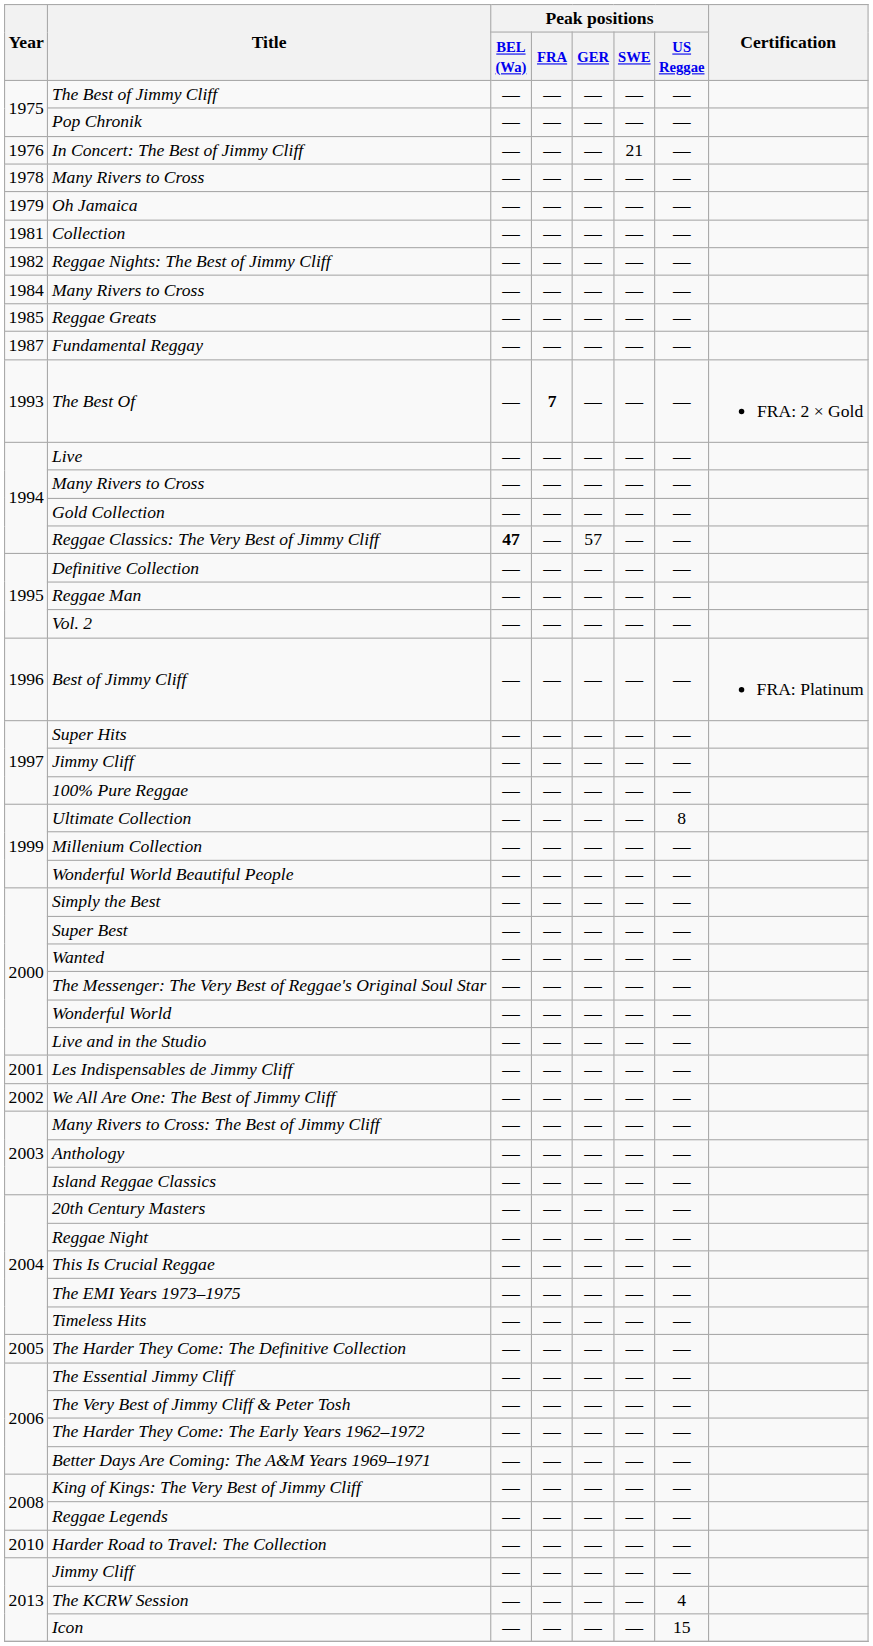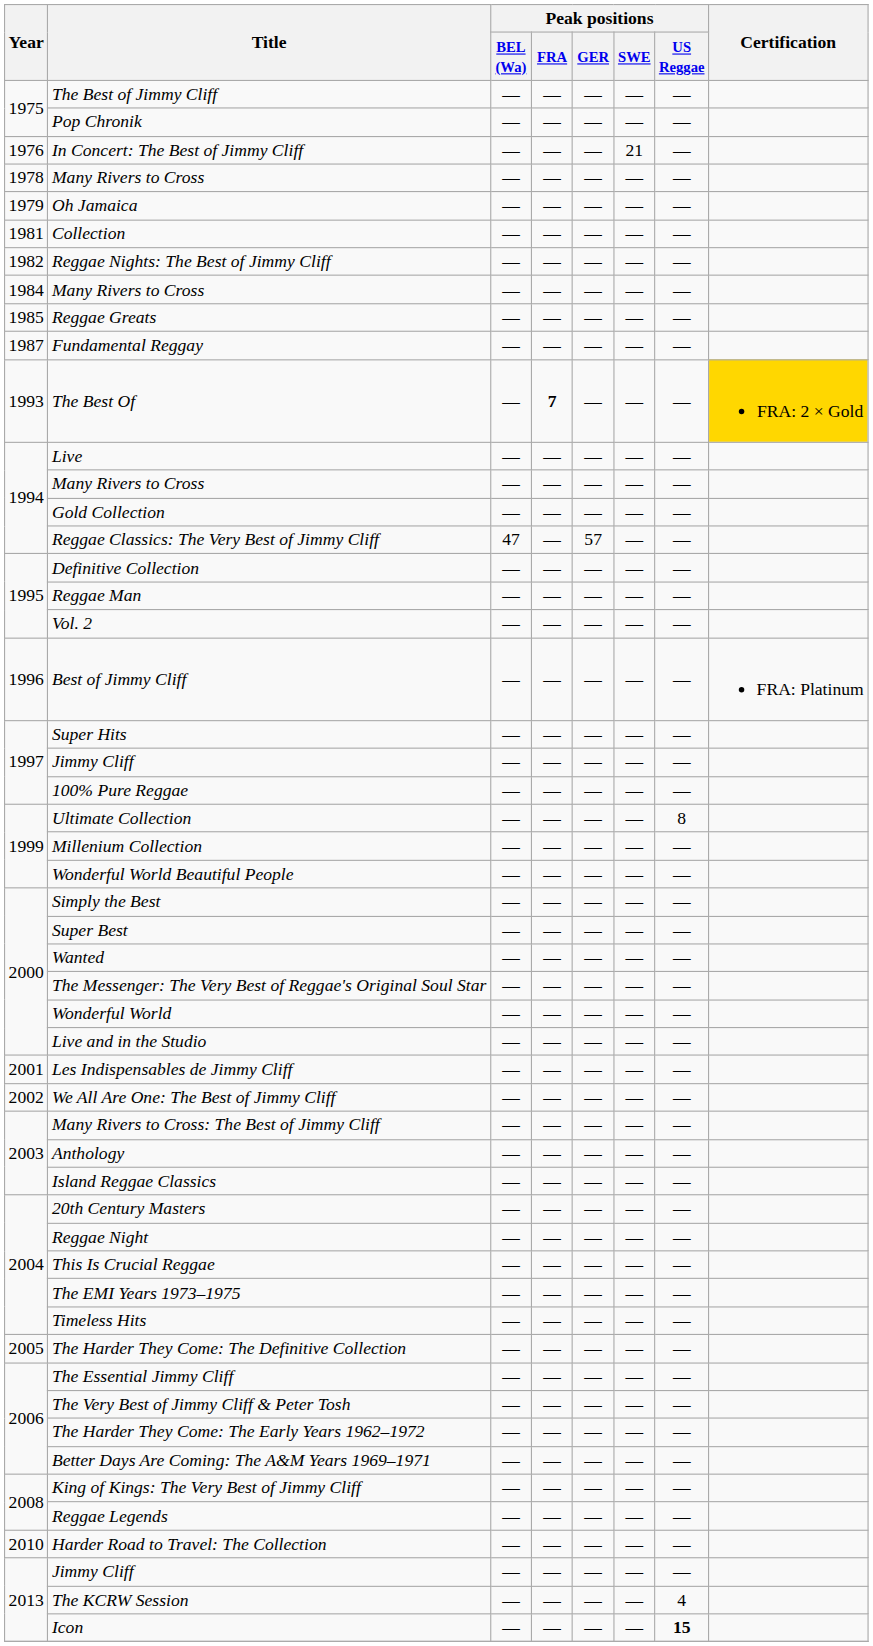The Best Of | Certification: no background -> gold background
Reggae Classics: The Very Best of Jimmy Cliff | Peak positions / BEL (Wa): bold -> normal
Icon | Peak positions / US Reggae: normal -> bold
